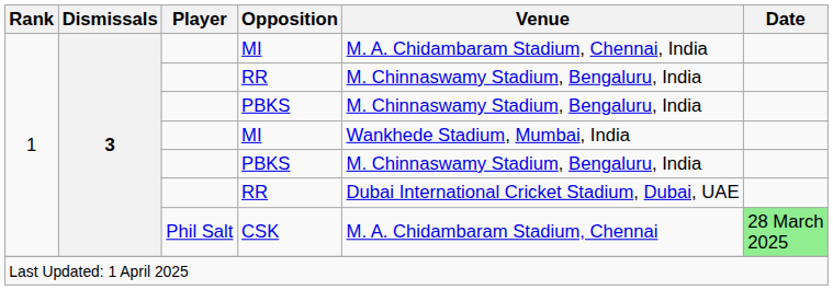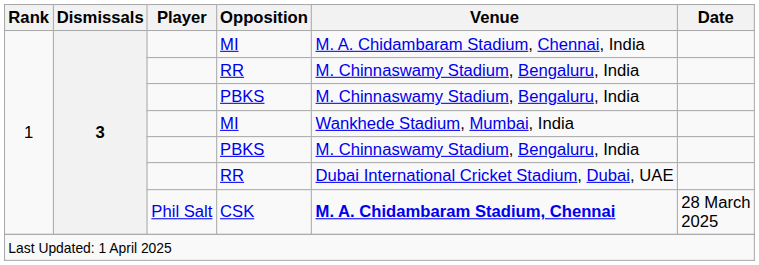CSK | Venue: normal -> bold
CSK | Date: lightgreen background -> no background
